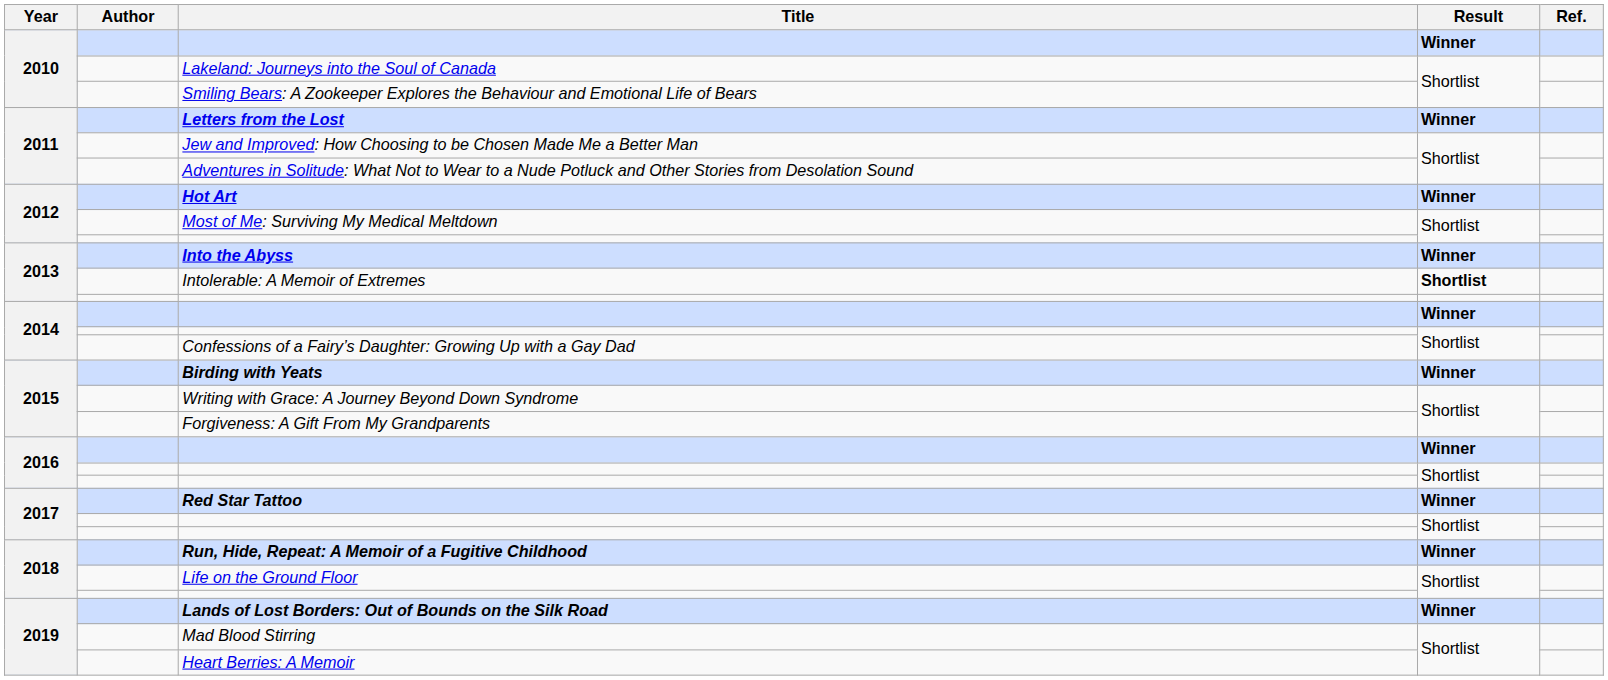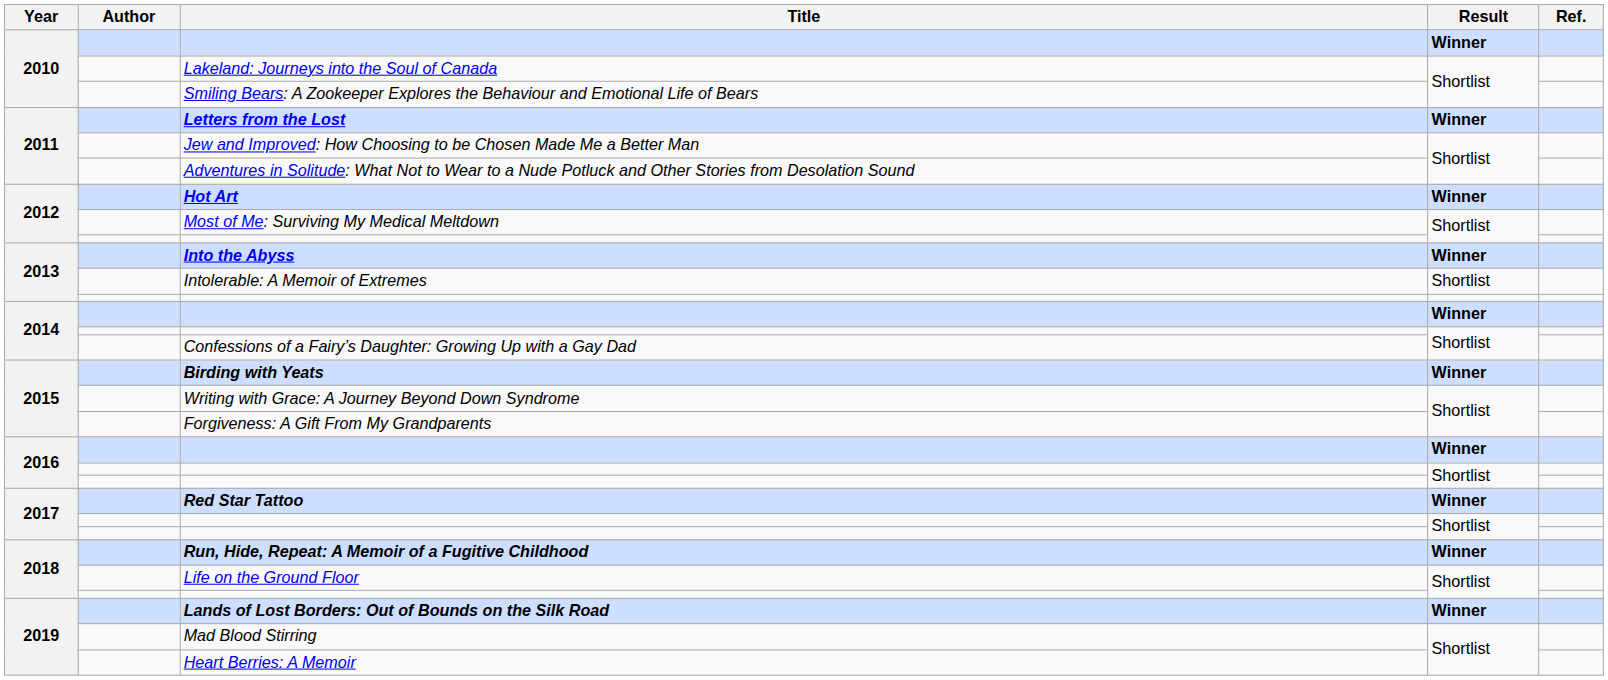Intolerable: A Memoir of Extremes | Result: bold -> normal
